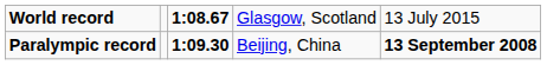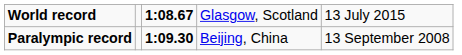Paralympic record | column 5: bold -> normal
